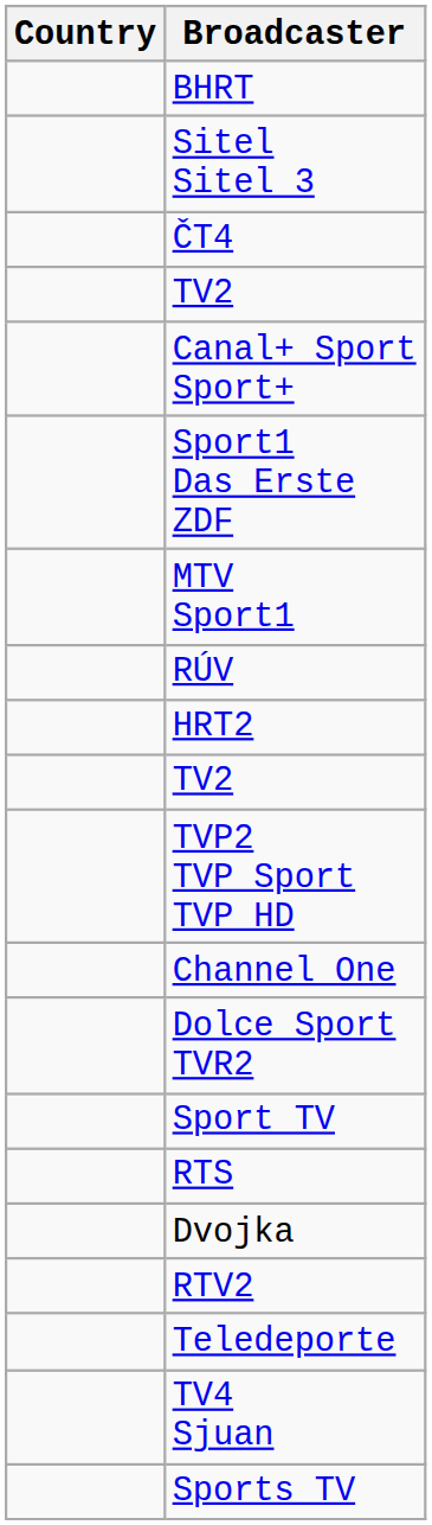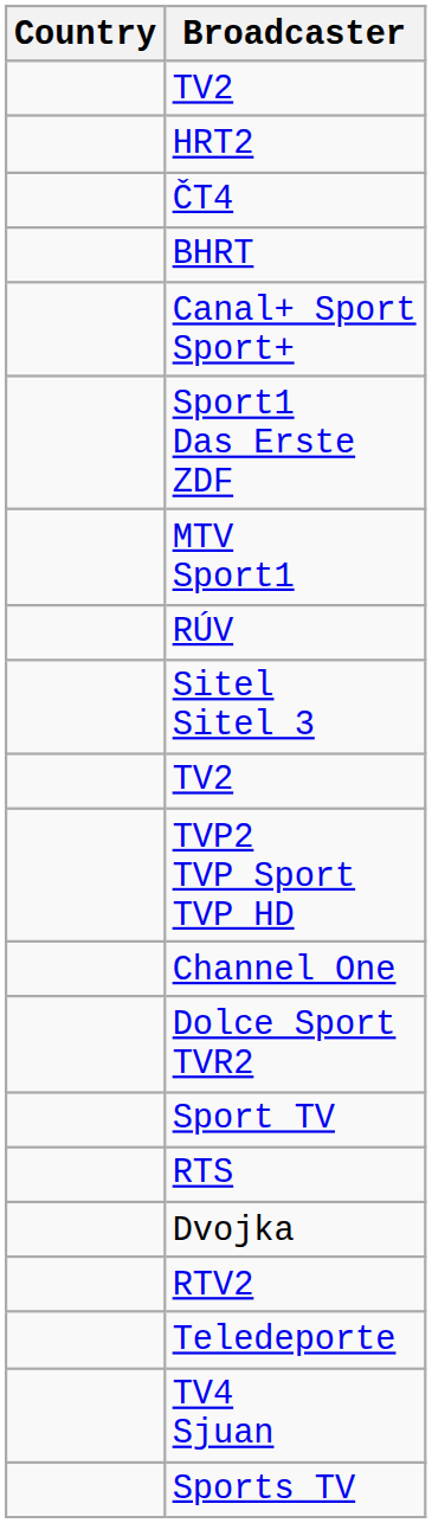row 2 | Broadcaster: BHRT -> TV2
row 3 | Broadcaster: Sitel Sitel 3 -> HRT2
row 5 | Broadcaster: TV2 -> BHRT
row 10 | Broadcaster: HRT2 -> Sitel Sitel 3
